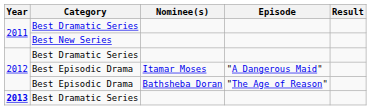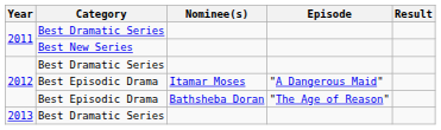2013 | Year: bold -> normal
